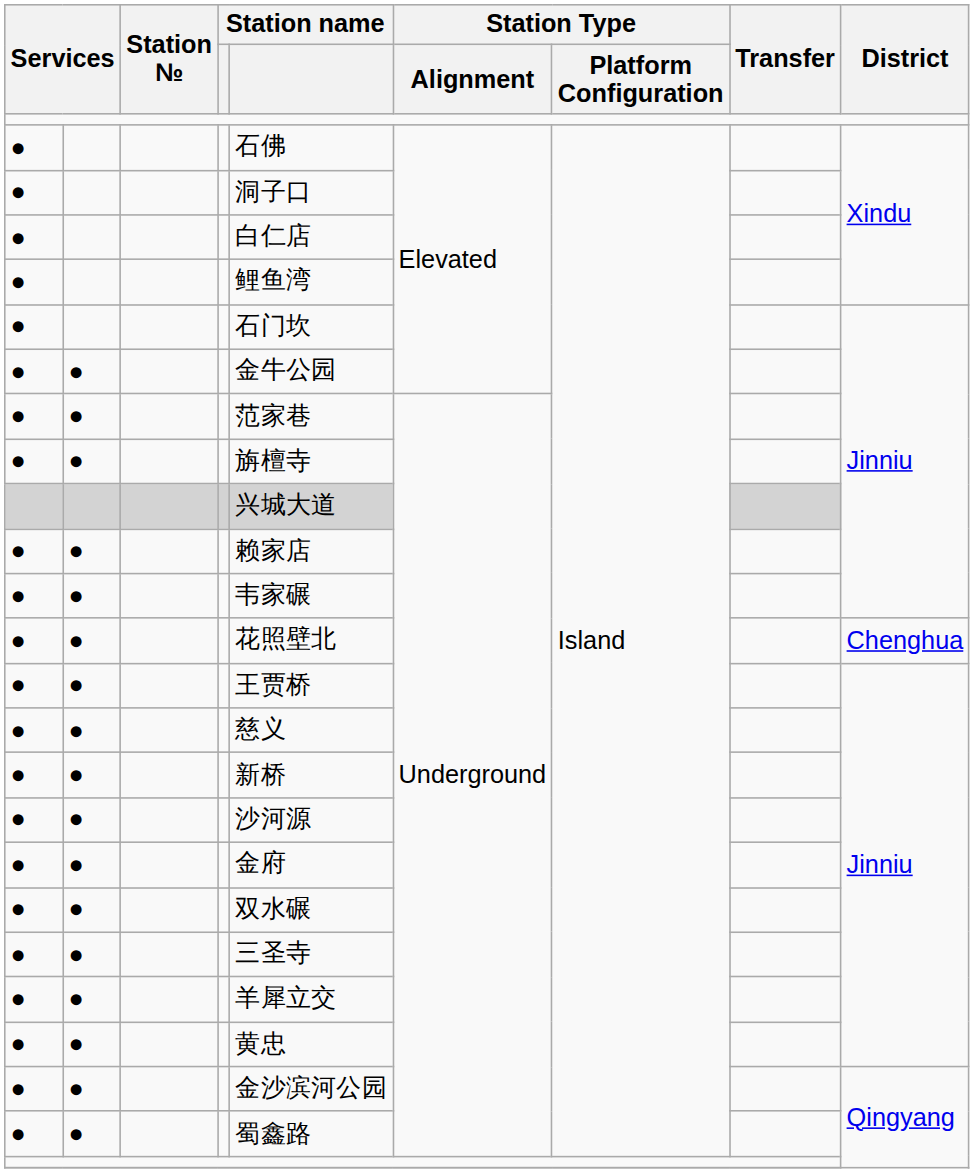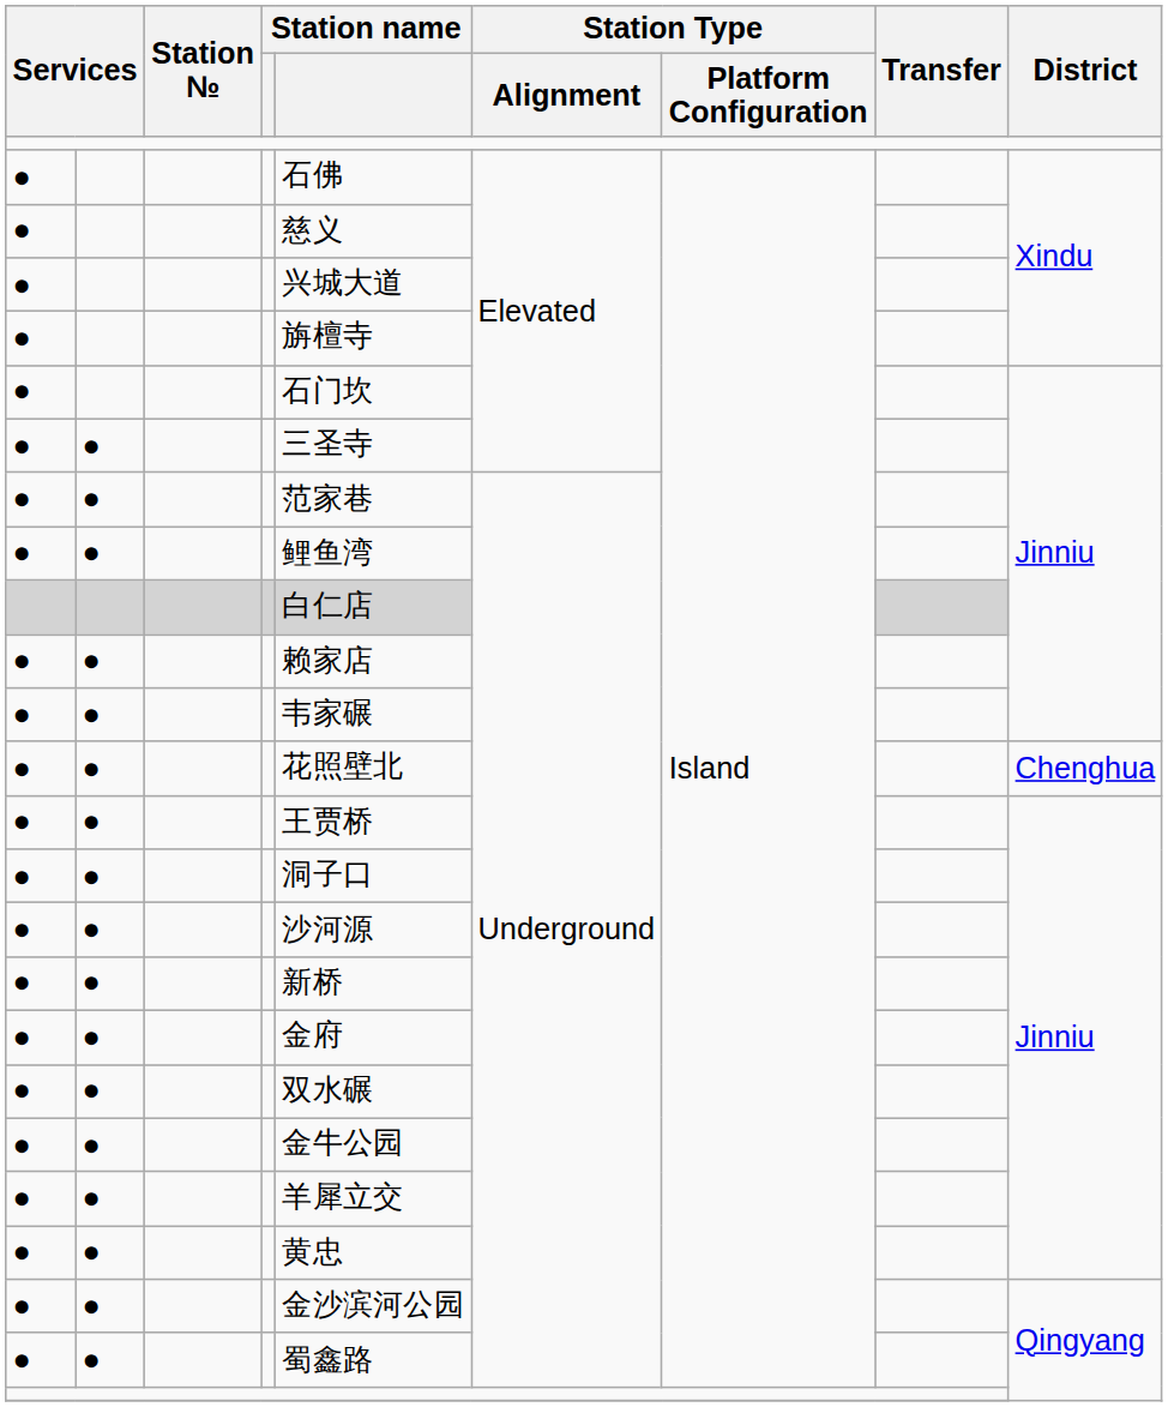row 5 | column 5: 洞子口 -> 慈义
row 6 | column 5: 白仁店 -> 兴城大道
row 7 | column 5: 鲤鱼湾 -> 旃檀寺
row 9 | column 5: 金牛公园 -> 三圣寺
row 11 | column 5: 旃檀寺 -> 鲤鱼湾
row 12 | column 5: 兴城大道 -> 白仁店
row 17 | column 5: 慈义 -> 洞子口
row 18 | column 5: 新桥 -> 沙河源
row 19 | column 5: 沙河源 -> 新桥
row 22 | column 5: 三圣寺 -> 金牛公园
